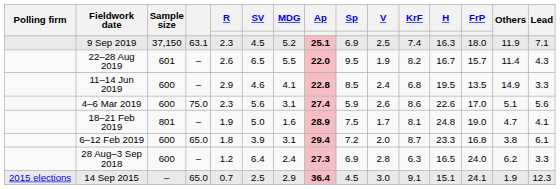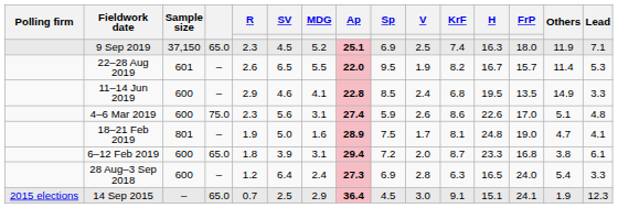9 Sep 2019 | column 4: 63.1 -> 65.0
22–28 Aug 2019 | Lead: 4.3 -> 5.3
4–6 Mar 2019 | Lead: 5.6 -> 4.8
28 Aug–3 Sep 2018 | Others: 6.2 -> 5.4
